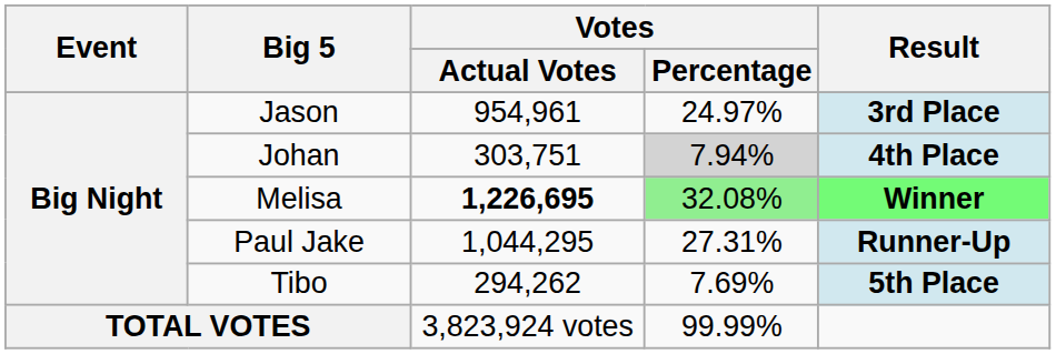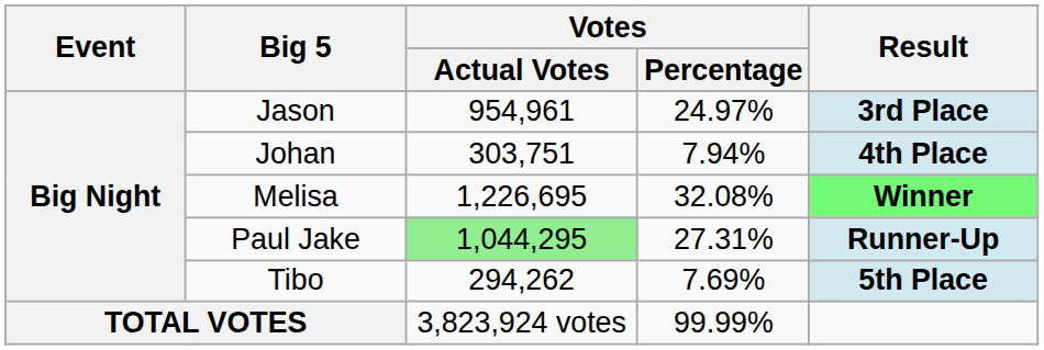Johan | Votes / Percentage: lightgrey background -> no background
Melisa | Votes / Actual Votes: bold -> normal
Melisa | Votes / Percentage: lightgreen background -> no background
Paul Jake | Votes / Actual Votes: no background -> lightgreen background
